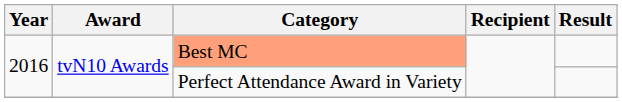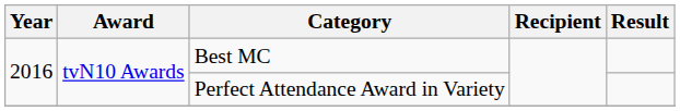Best MC | Category: lightsalmon background -> no background
